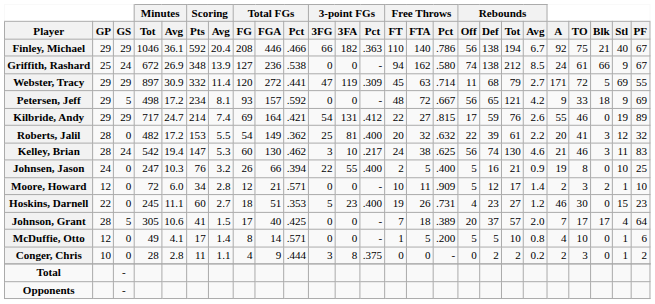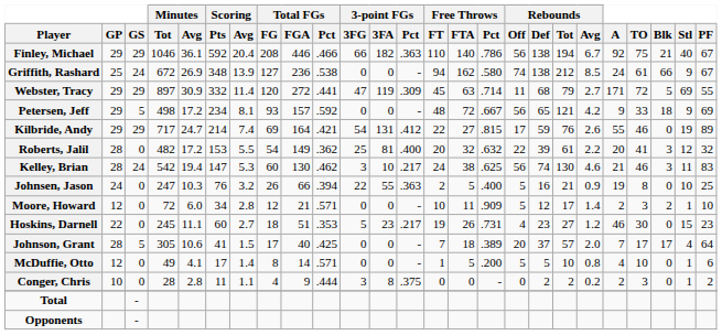Johnsen, Jason | 3-point FGs / Pct: .400 -> .363
Hoskins, Darnell | 3-point FGs / Pct: .400 -> .217
